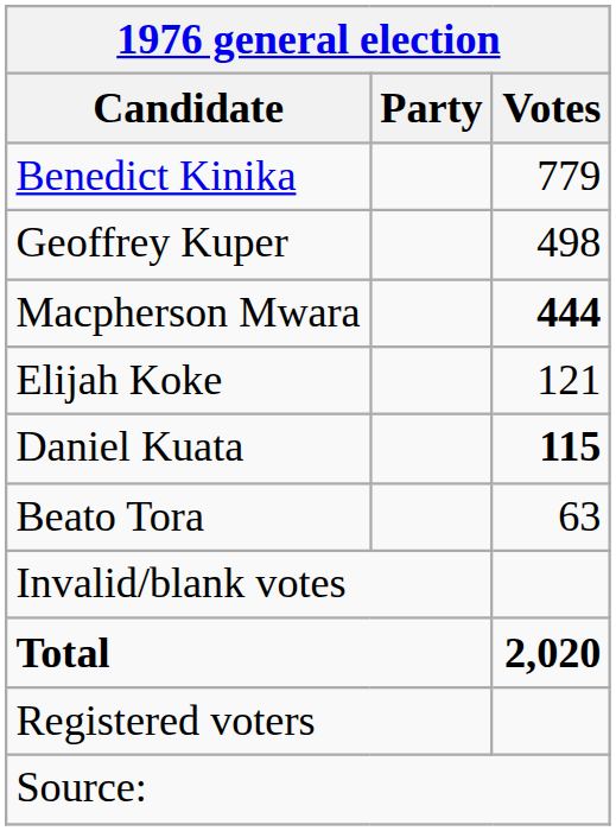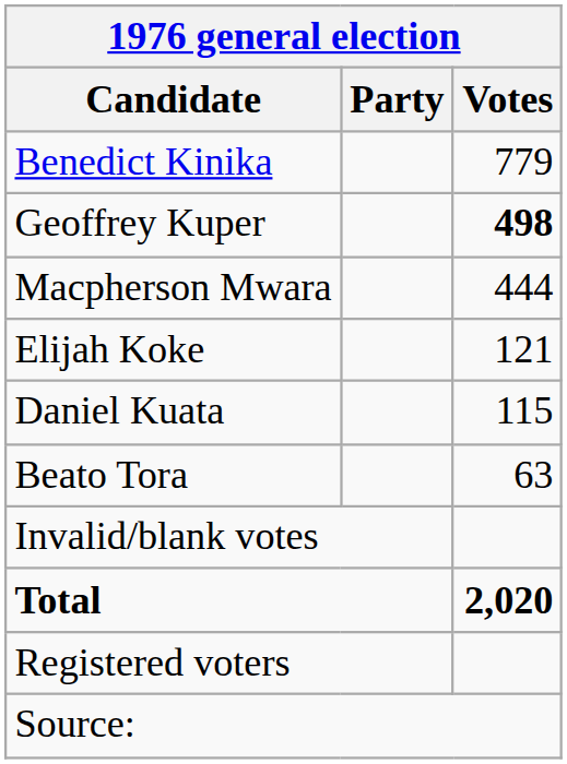Geoffrey Kuper | Votes: normal -> bold
Macpherson Mwara | Votes: bold -> normal
Daniel Kuata | Votes: bold -> normal
